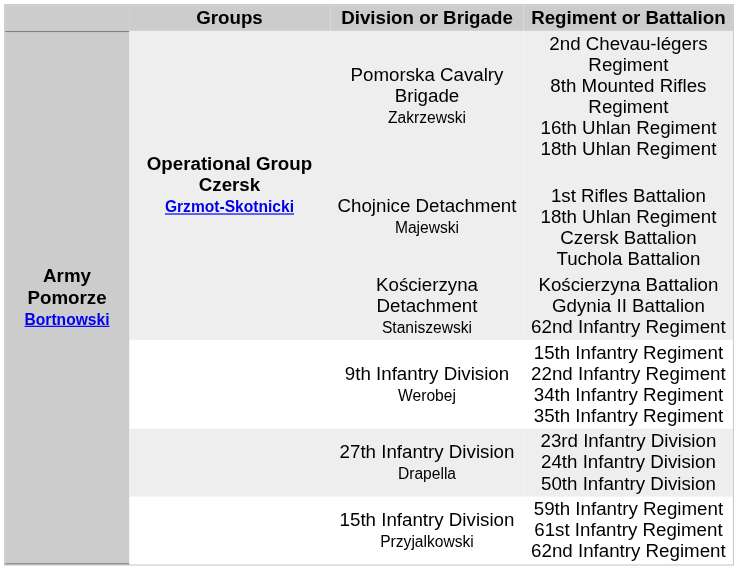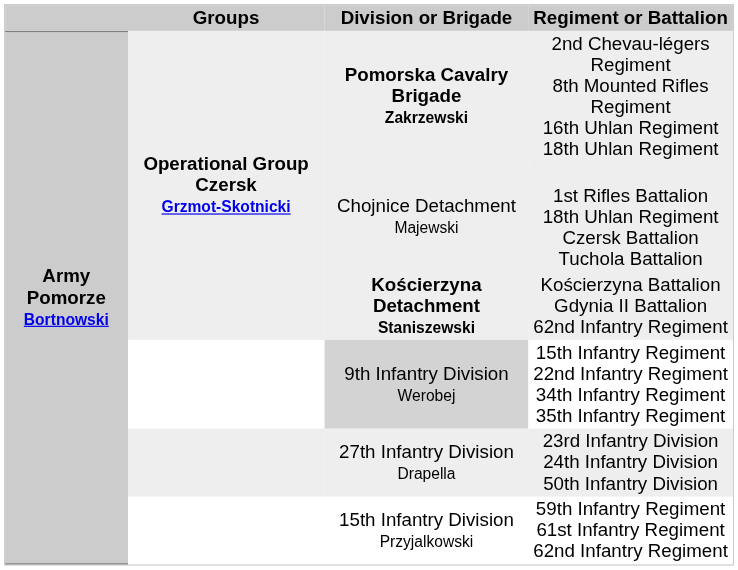Pomorska Cavalry Brigade Zakrzewski | Division or Brigade: normal -> bold
Kościerzyna Detachment Staniszewski | Division or Brigade: normal -> bold
9th Infantry Division Werobej | Division or Brigade: no background -> lightgrey background
